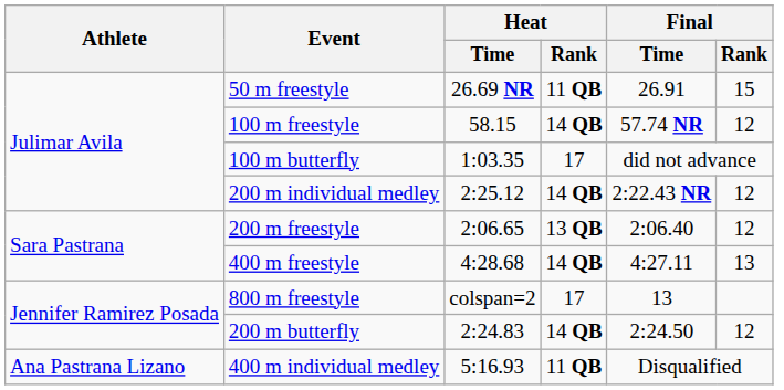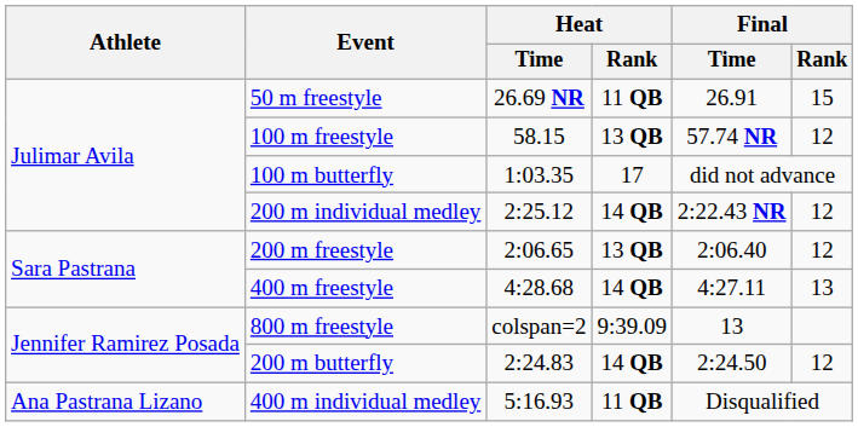100 m freestyle | Heat / Rank: 14 QB -> 13 QB
800 m freestyle | Heat / Rank: 17 -> 9:39.09
